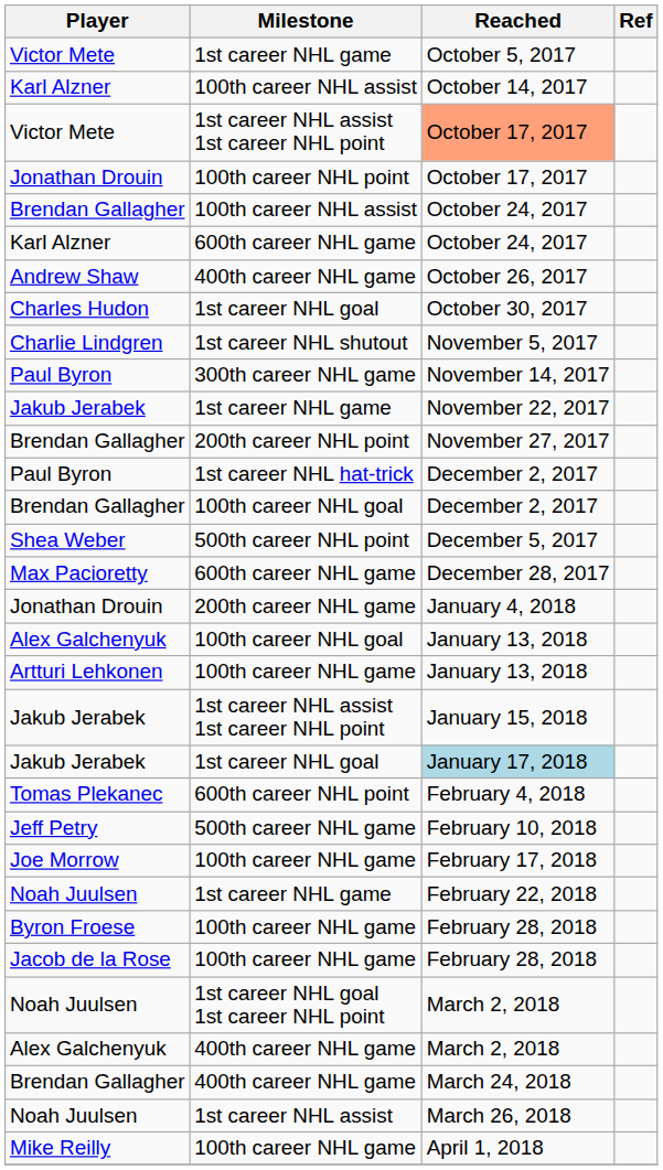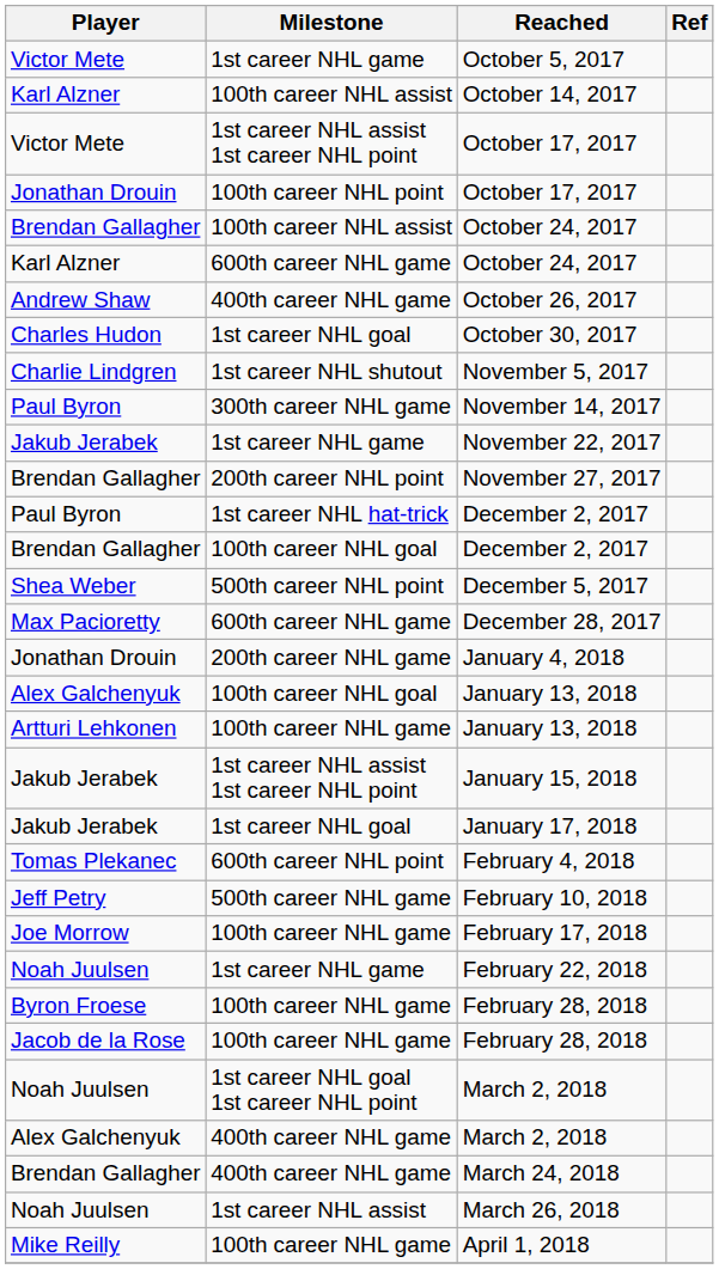row 4 | Reached: lightsalmon background -> no background
row 22 | Reached: lightblue background -> no background
